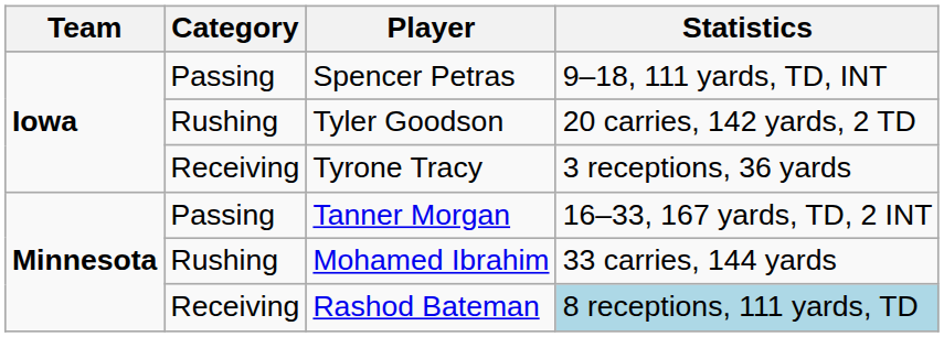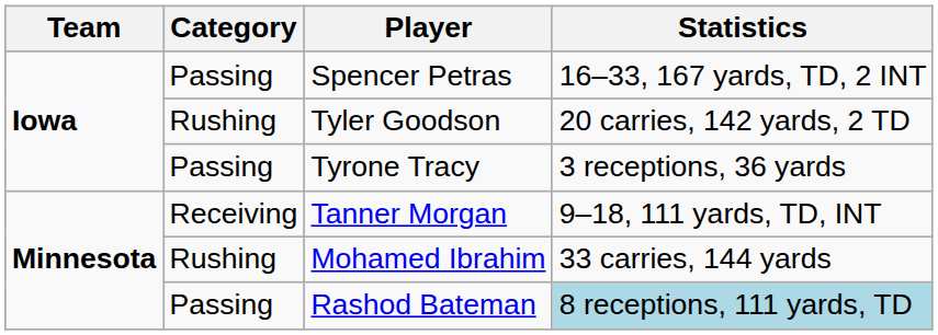Spencer Petras | Statistics: 9–18, 111 yards, TD, INT -> 16–33, 167 yards, TD, 2 INT
Tyrone Tracy | Category: Receiving -> Passing
Tanner Morgan | Category: Passing -> Receiving
Tanner Morgan | Statistics: 16–33, 167 yards, TD, 2 INT -> 9–18, 111 yards, TD, INT
Rashod Bateman | Category: Receiving -> Passing
